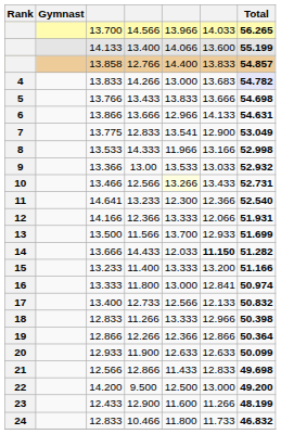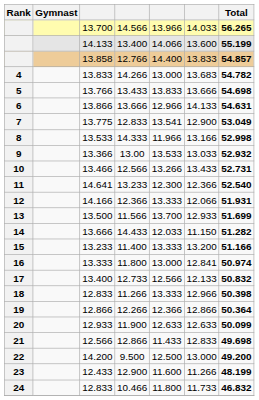4 | Total: lavender background -> no background
10 | column 5: lightyellow background -> no background
14 | column 6: bold -> normal
